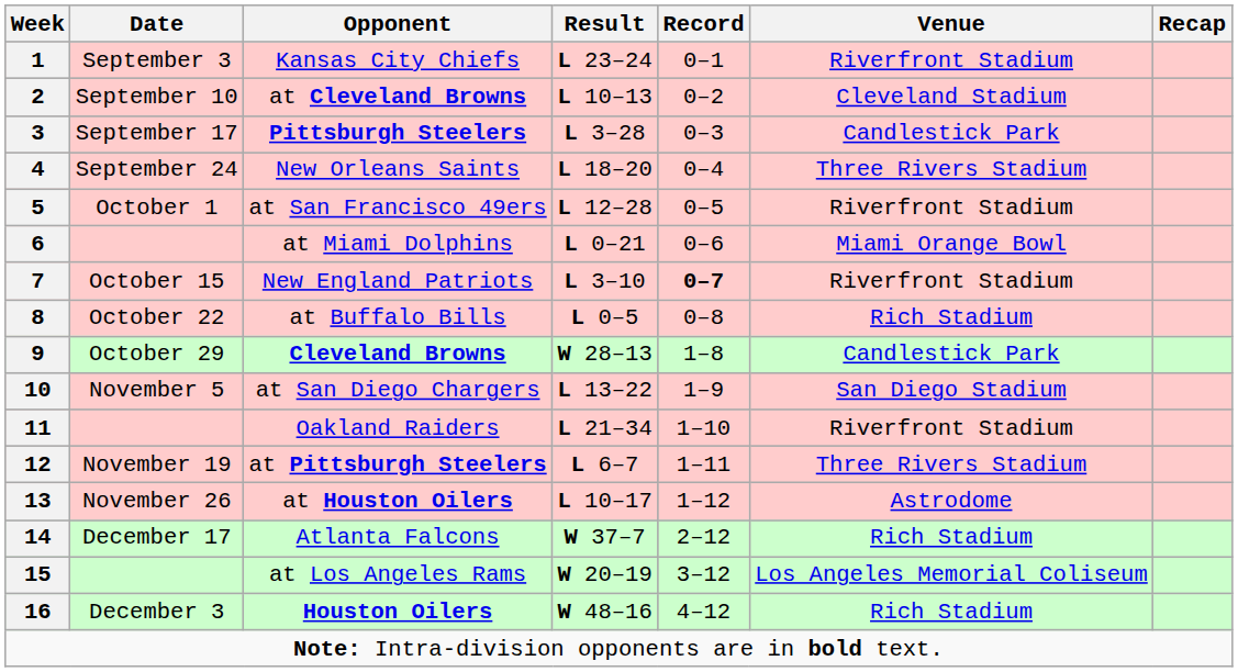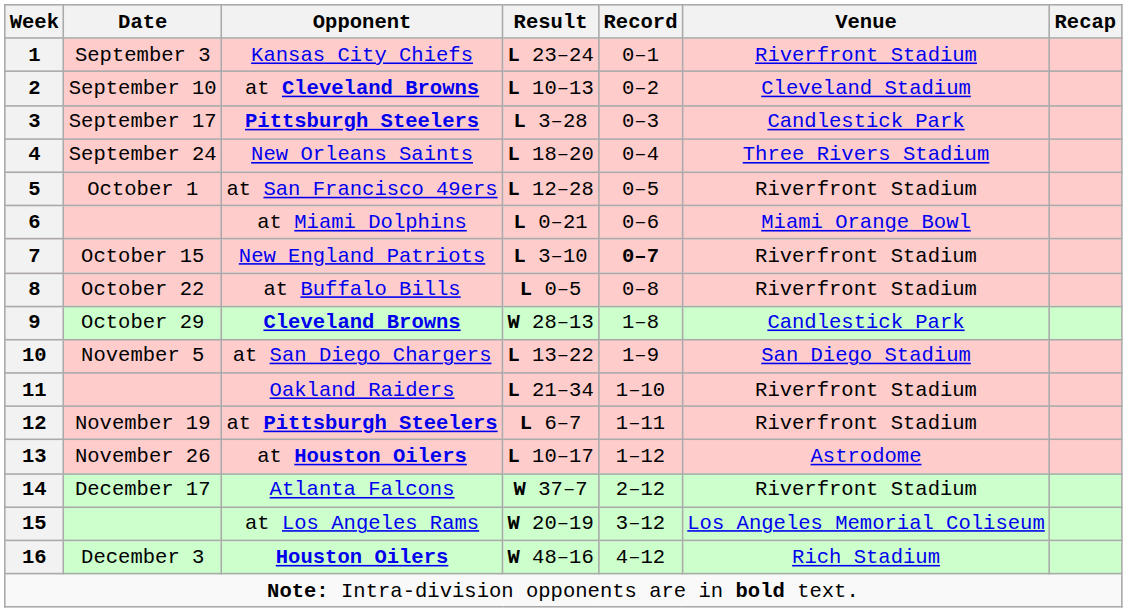8 | Venue: Rich Stadium -> Riverfront Stadium
12 | Venue: Three Rivers Stadium -> Riverfront Stadium
14 | Venue: Rich Stadium -> Riverfront Stadium
